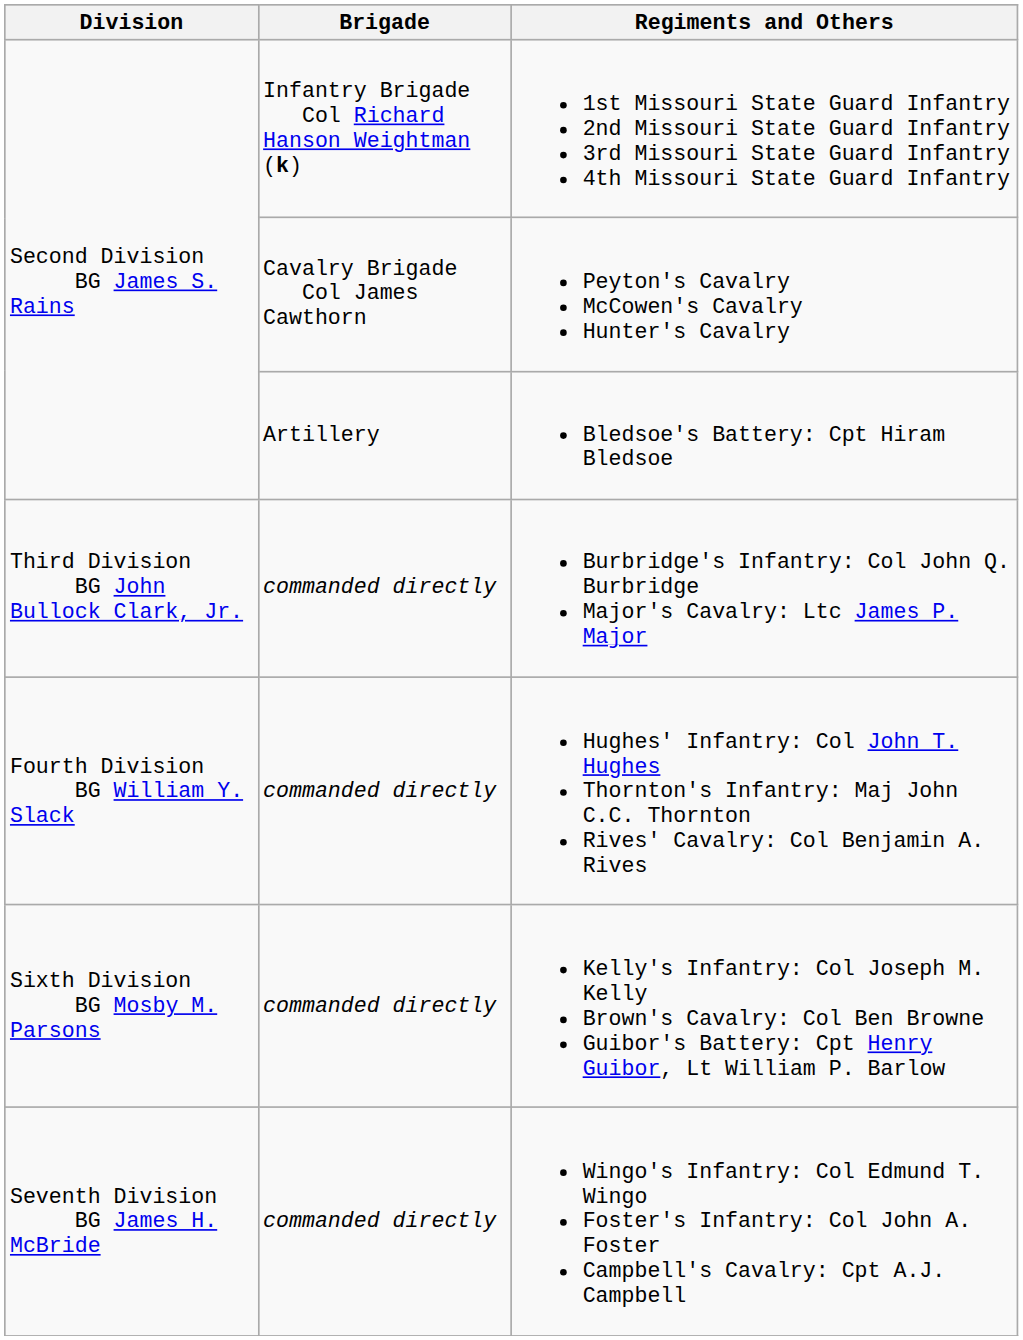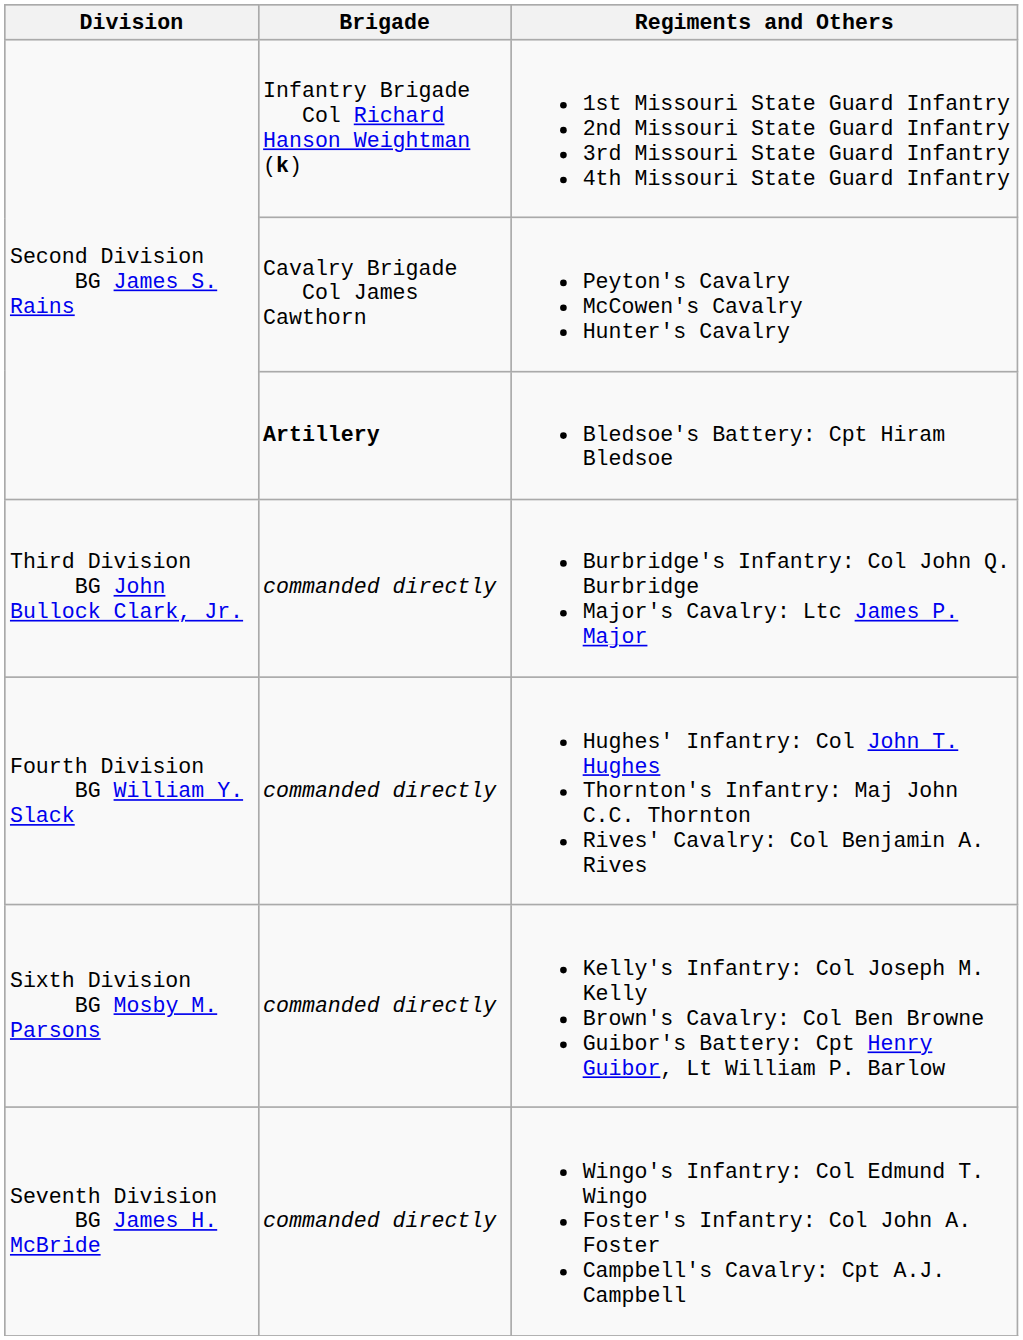Bledsoe's Battery: Cpt Hiram Bledsoe | Brigade: normal -> bold
